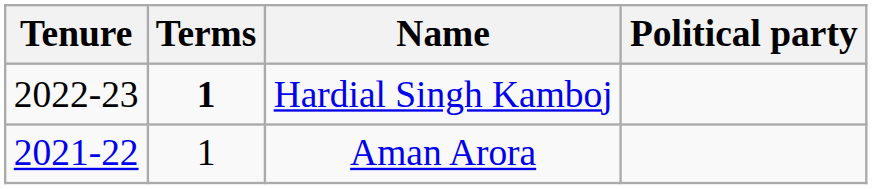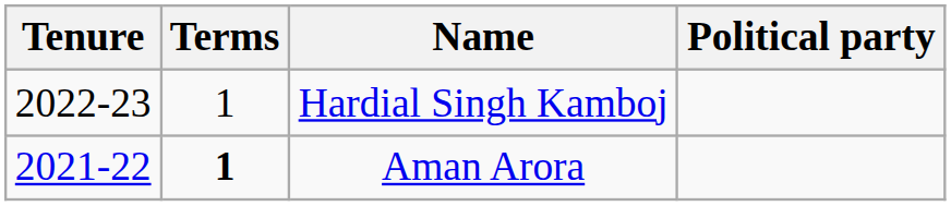Hardial Singh Kamboj | Terms: bold -> normal
Aman Arora | Terms: normal -> bold
